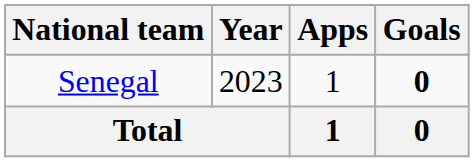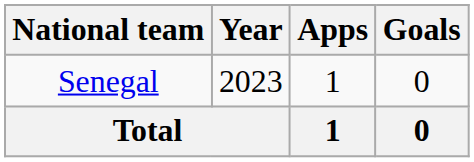Senegal | Goals: bold -> normal
